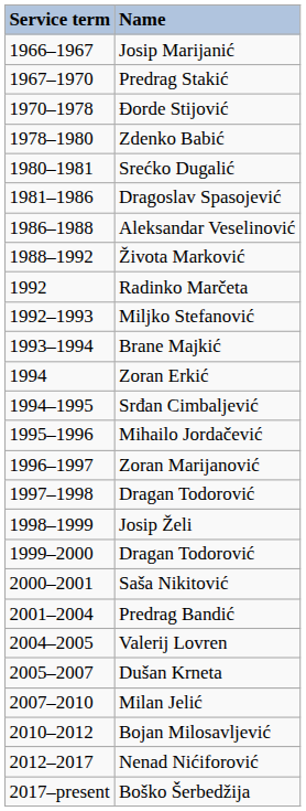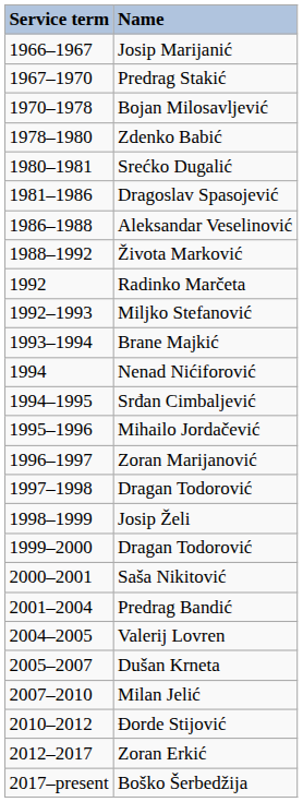row 4 | Name: Ðorde Stijović -> Bojan Milosavljević
row 13 | Name: Zoran Erkić -> Nenad Nićiforović
row 25 | Name: Bojan Milosavljević -> Ðorde Stijović
row 26 | Name: Nenad Nićiforović -> Zoran Erkić
